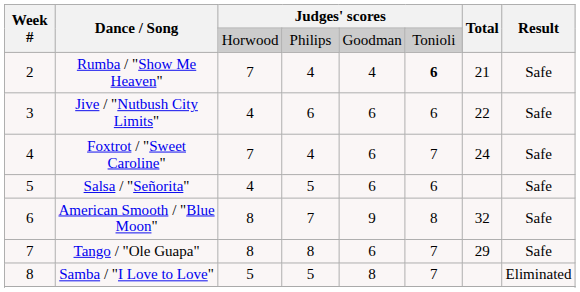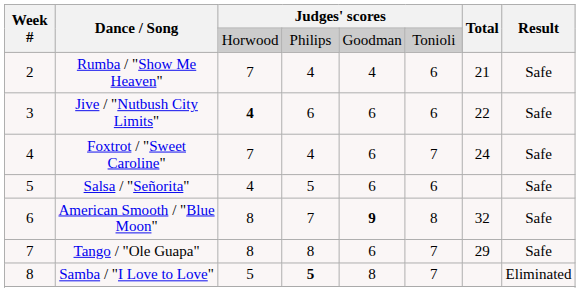Rumba / "Show Me Heaven" | column 6: bold -> normal
Jive / "Nutbush City Limits" | column 3: normal -> bold
American Smooth / "Blue Moon" | column 5: normal -> bold
Samba / "I Love to Love" | column 4: normal -> bold
